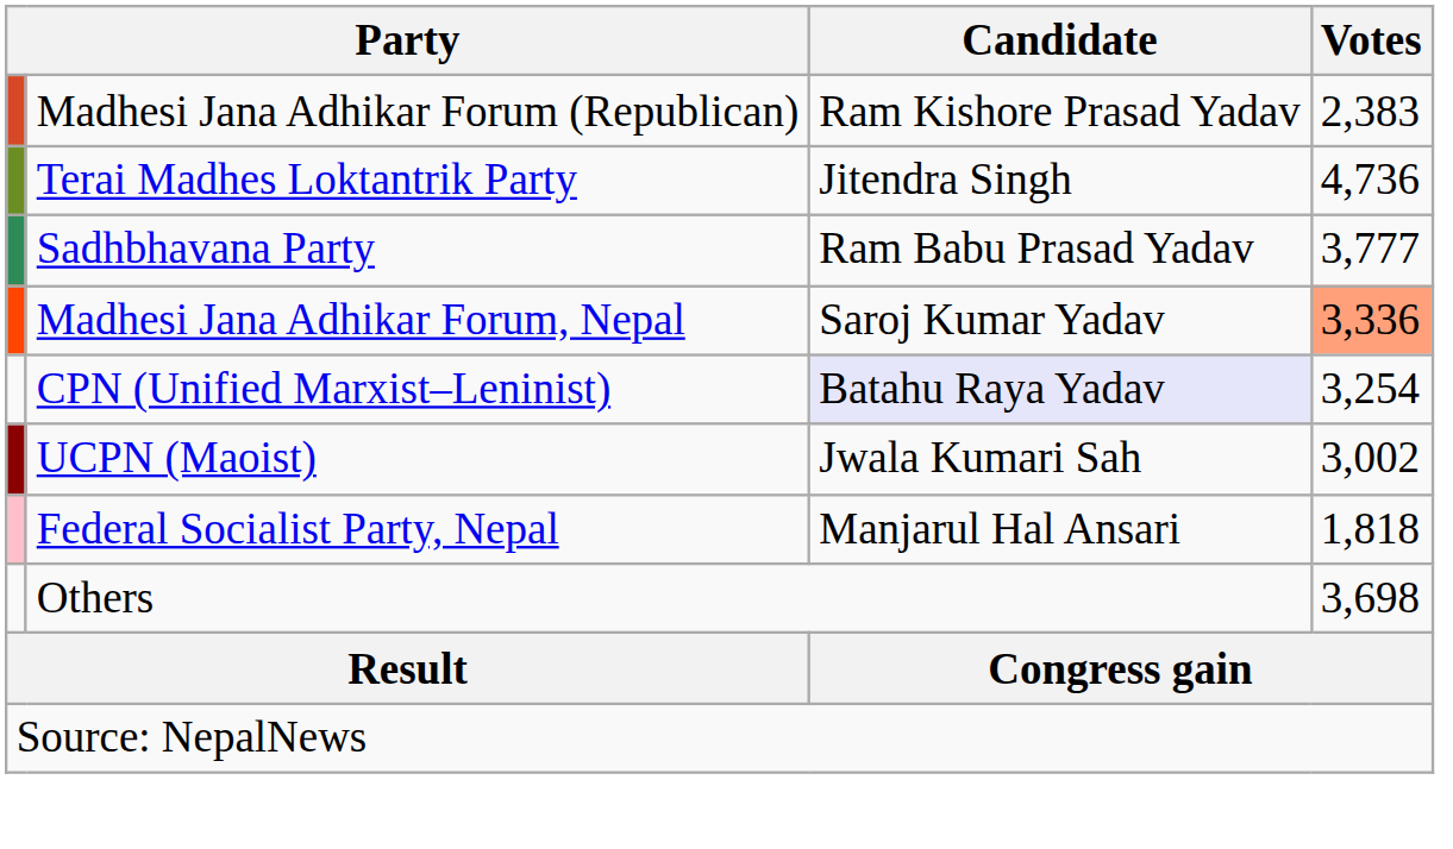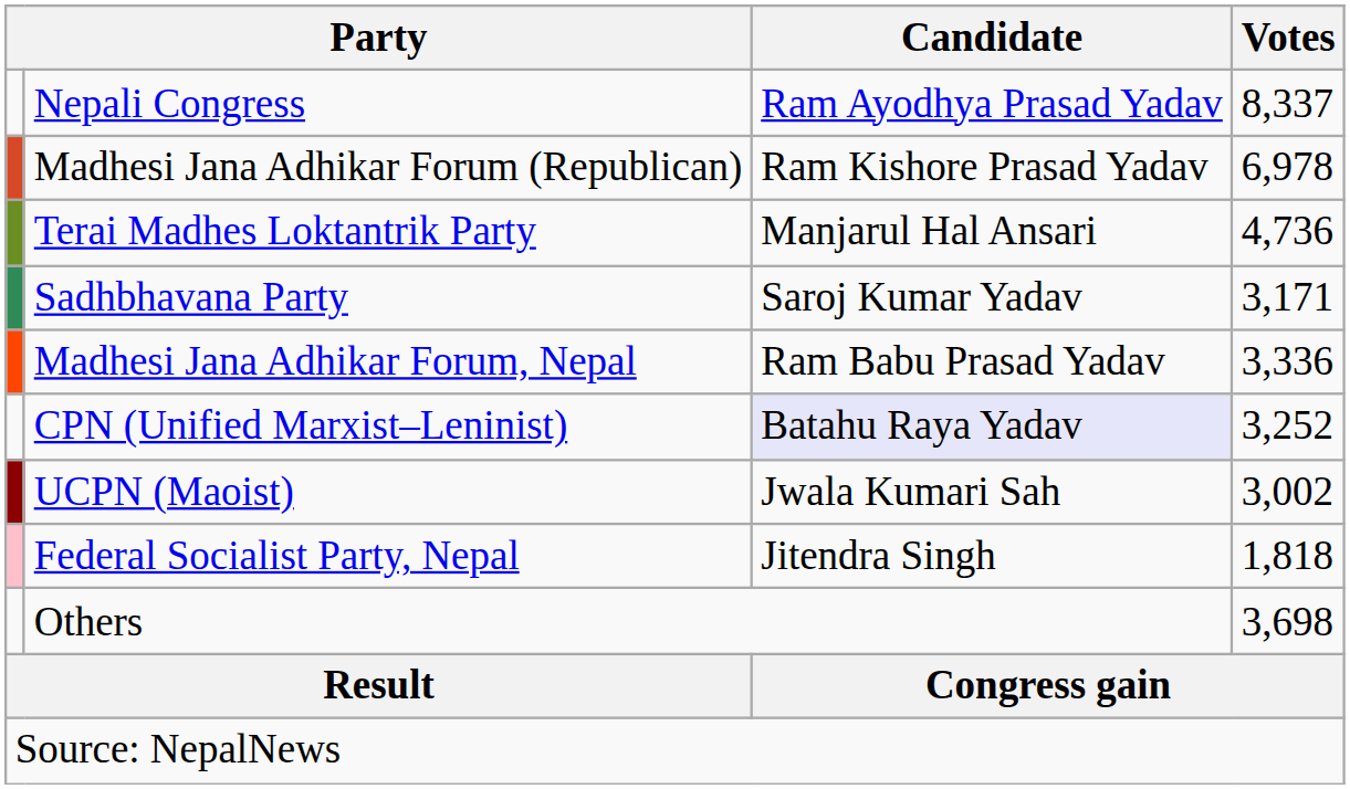+ row: Nepali Congress | Ram Ayodhya Prasad Yadav | 8,337
Madhesi Jana Adhikar Forum (Republican) | Votes: 2,383 -> 6,978
Terai Madhes Loktantrik Party | Candidate: Jitendra Singh -> Manjarul Hal Ansari
Sadhbhavana Party | Candidate: Ram Babu Prasad Yadav -> Saroj Kumar Yadav
Sadhbhavana Party | Votes: 3,777 -> 3,171
Madhesi Jana Adhikar Forum, Nepal | Candidate: Saroj Kumar Yadav -> Ram Babu Prasad Yadav
Madhesi Jana Adhikar Forum, Nepal | Votes: lightsalmon background -> no background
CPN (Unified Marxist–Leninist) | Votes: 3,254 -> 3,252
Federal Socialist Party, Nepal | Candidate: Manjarul Hal Ansari -> Jitendra Singh
